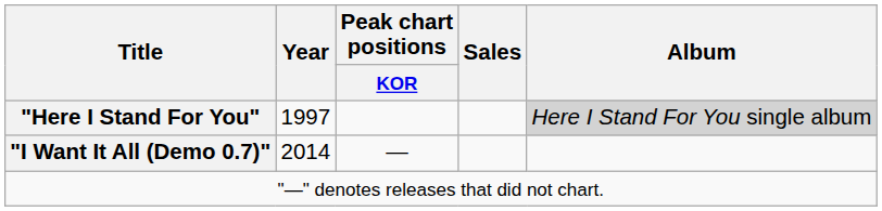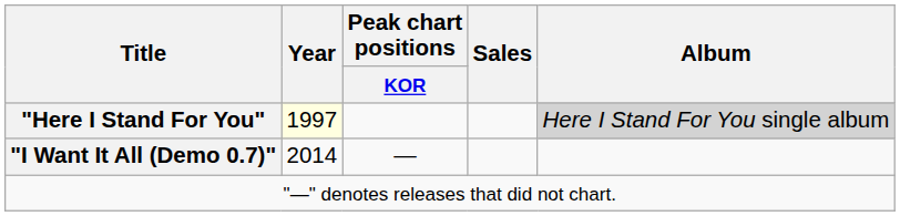"Here I Stand For You" | Year: no background -> lightyellow background
